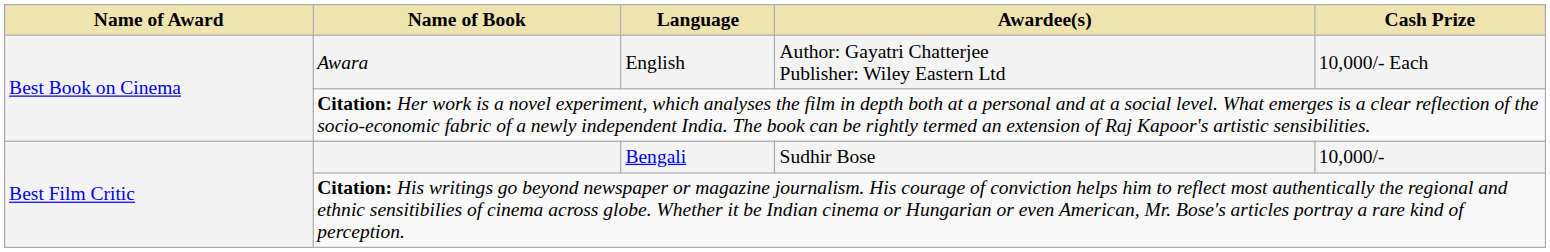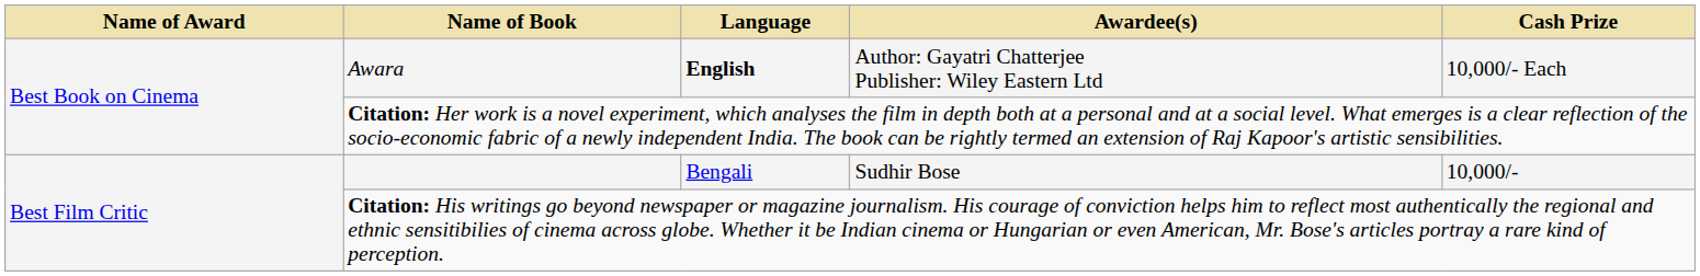Awara | Language: normal -> bold
